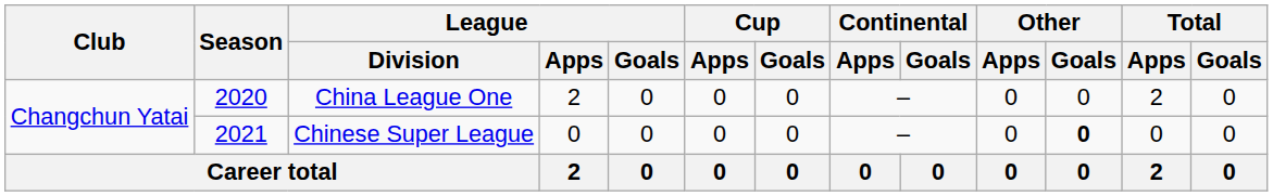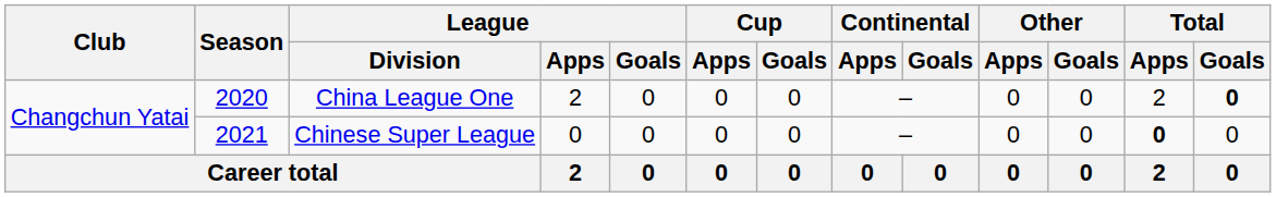China League One | Total / Goals: normal -> bold
Chinese Super League | Other / Goals: bold -> normal
Chinese Super League | Total / Apps: normal -> bold
